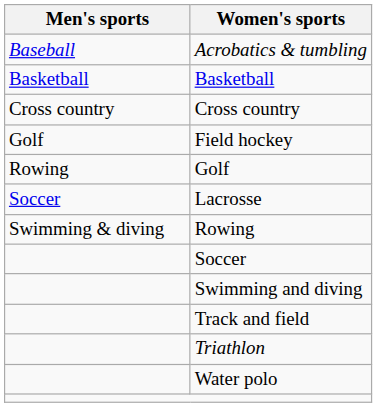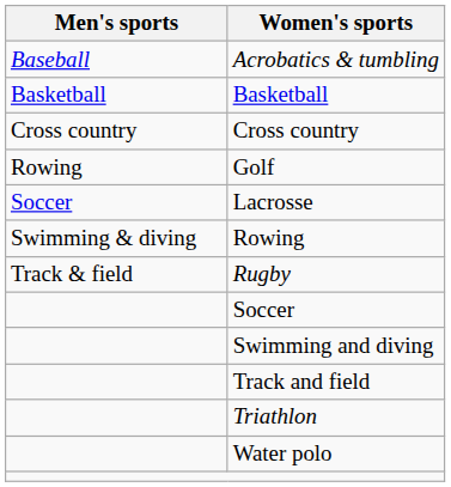- row: Golf | Field hockey
+ row: Track & field | Rugby
